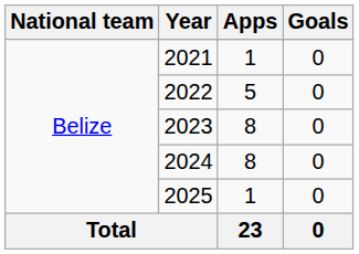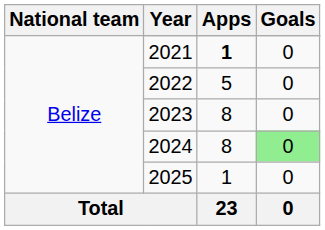2021 | Apps: normal -> bold
2024 | Goals: no background -> lightgreen background
